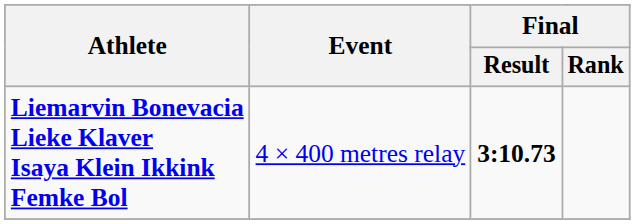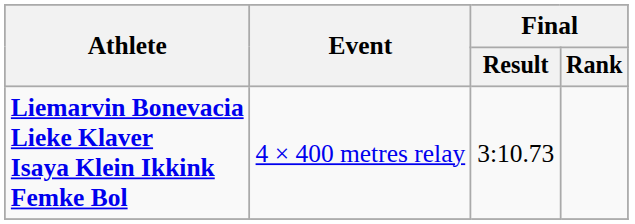row 3 | Final / Result: bold -> normal
